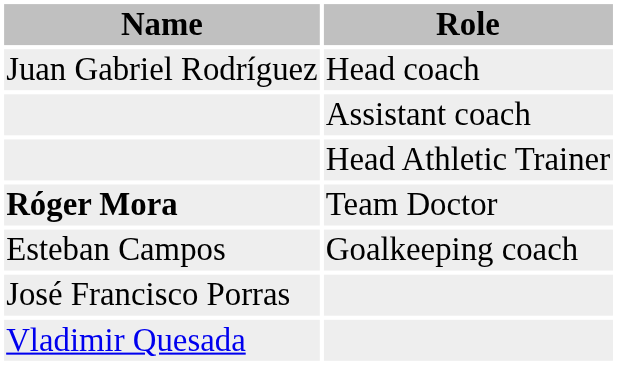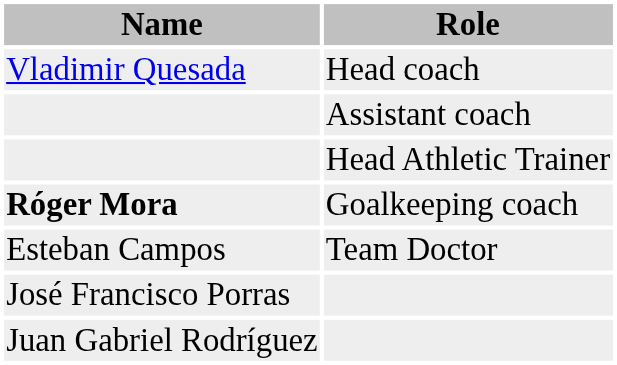row 2 | Name: Juan Gabriel Rodríguez -> Vladimir Quesada
row 5 | Role: Team Doctor -> Goalkeeping coach
row 6 | Role: Goalkeeping coach -> Team Doctor
row 8 | Name: Vladimir Quesada -> Juan Gabriel Rodríguez
